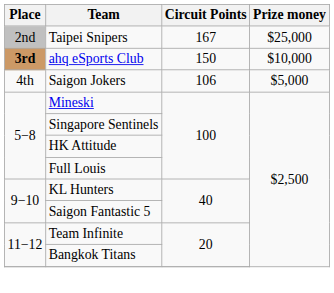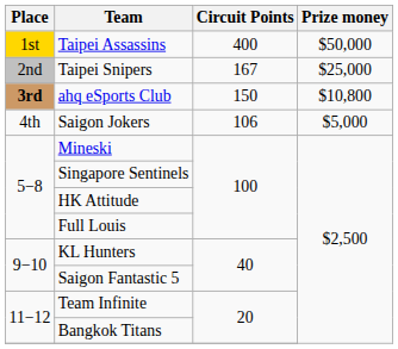+ row: 1st | Taipei Assassins | 400 | $50,000
ahq eSports Club | Prize money: $10,000 -> $10,800
